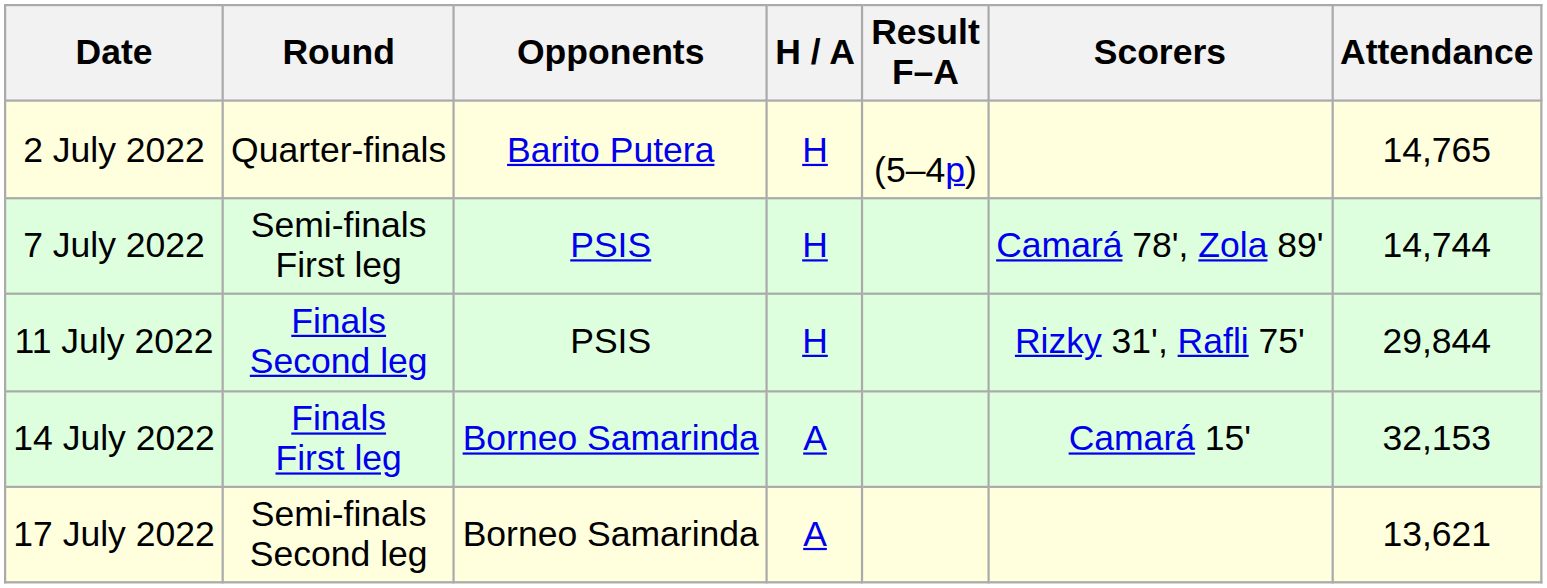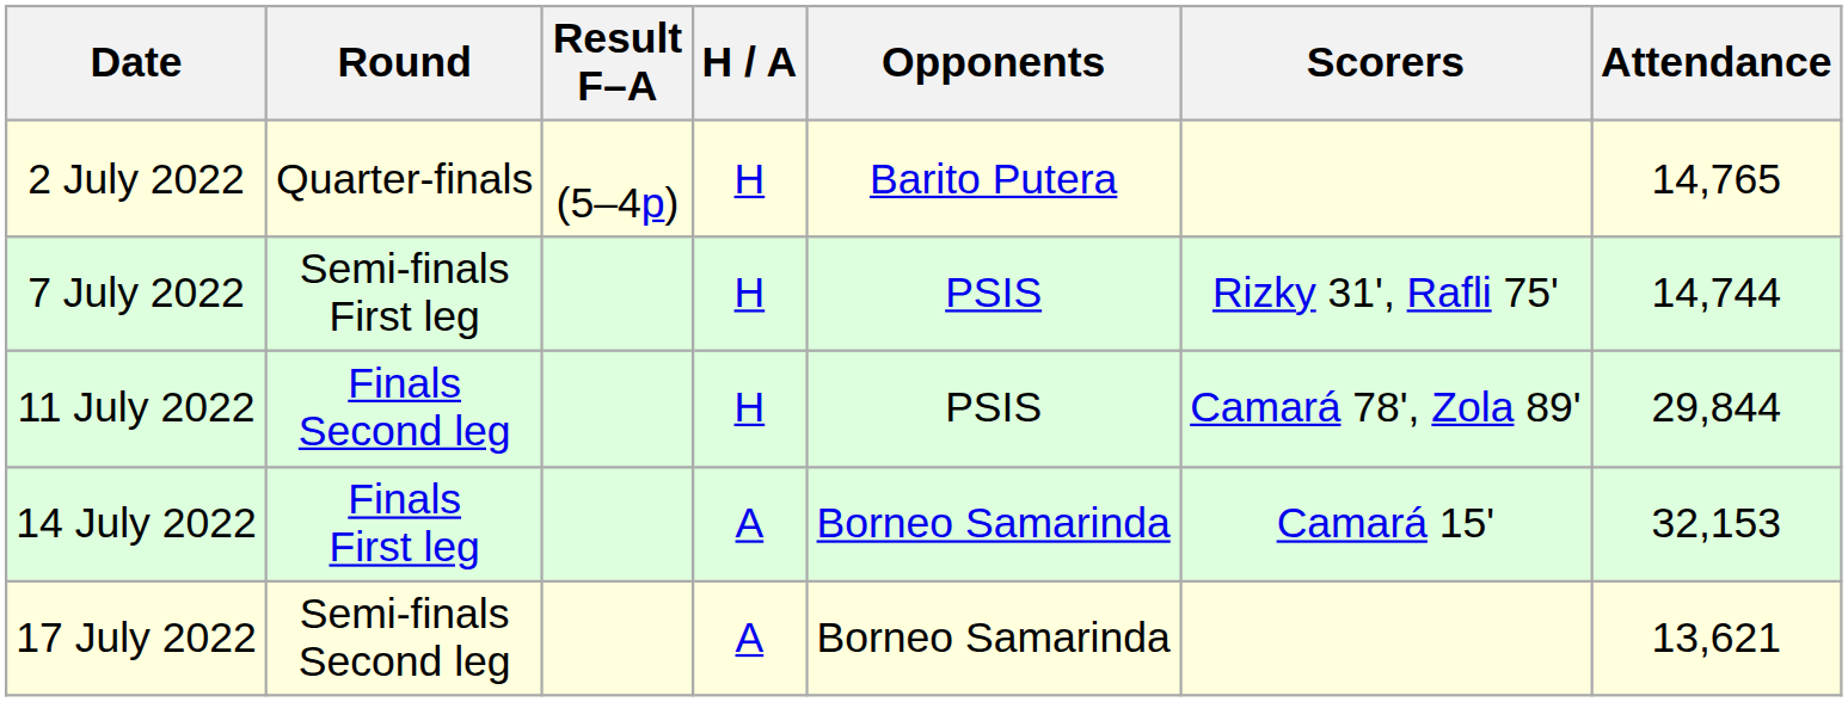columns swapped: Opponents <-> Result F–A
7 July 2022 | Scorers: Camará 78', Zola 89' -> Rizky 31', Rafli 75'
11 July 2022 | Scorers: Rizky 31', Rafli 75' -> Camará 78', Zola 89'
